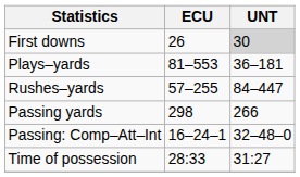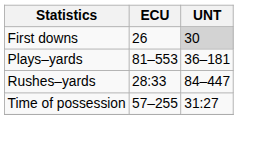Rushes–yards | ECU: 57–255 -> 28:33
- row: Passing yards | 298 | 266
- row: Passing: Comp–Att–Int | 16–24–1 | 32–48–0
Time of possession | ECU: 28:33 -> 57–255
